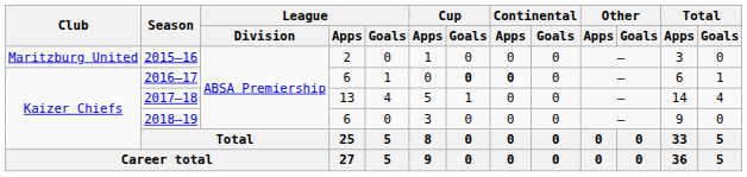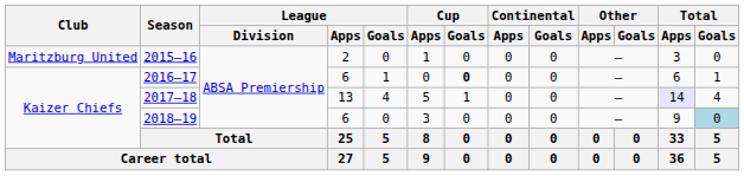2016–17 | Continental / Apps: bold -> normal
2017–18 | Total / Apps: no background -> lavender background
2018–19 | Total / Goals: no background -> lightblue background
